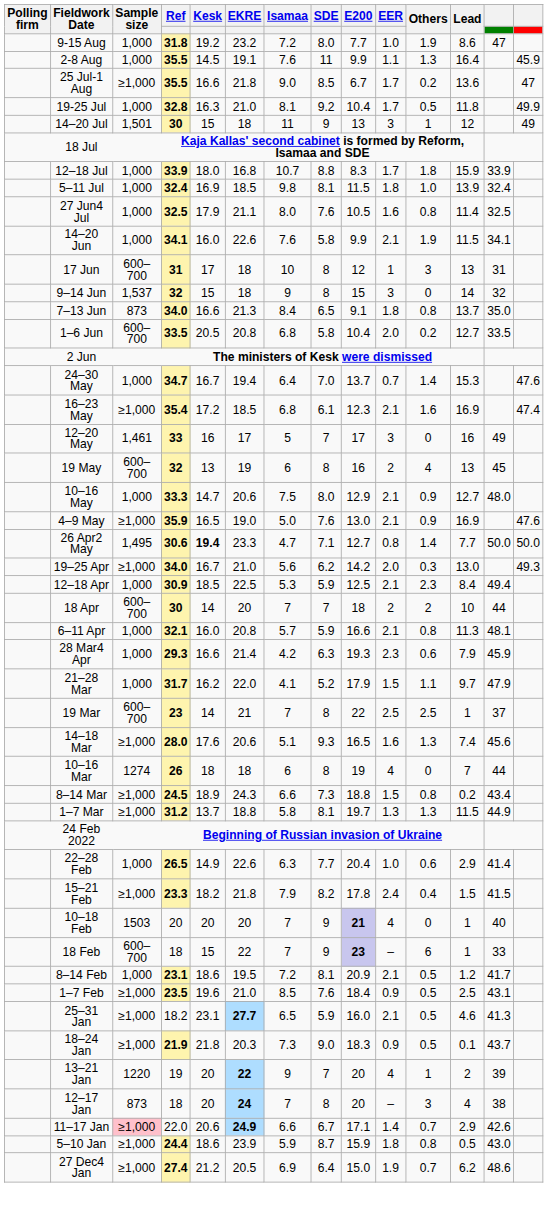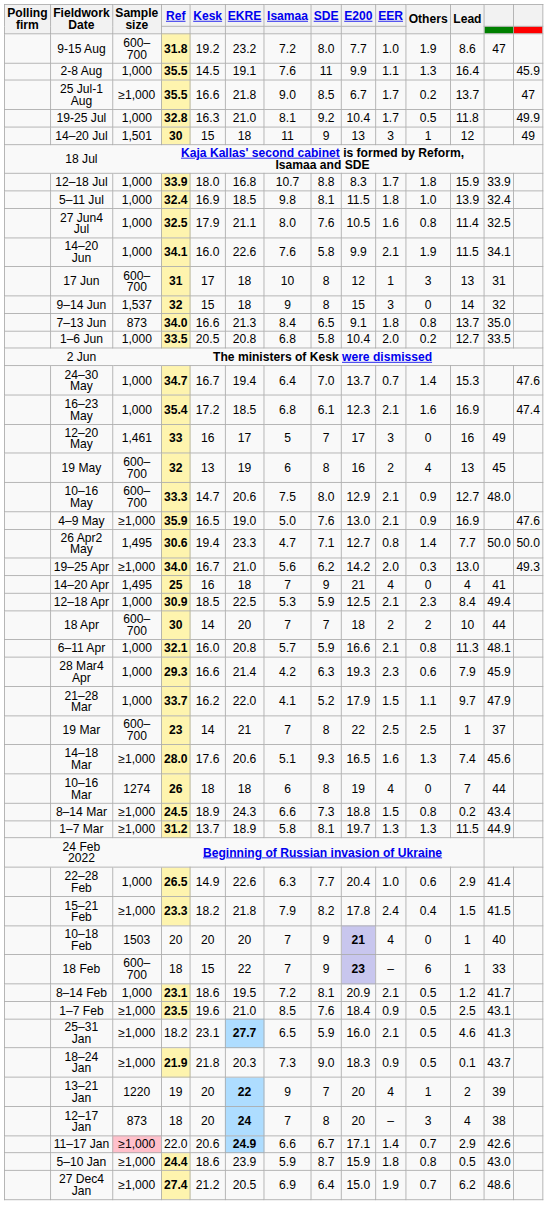9-15 Aug | Sample size: 1,000 -> 600–700
25 Jul-1 Aug | Lead: 13.6 -> 13.7
1–6 Jun | Sample size: 600–700 -> 1,000
16–23 May | Sample size: ≥1,000 -> 1,000
10–16 May | Sample size: 1,000 -> 600–700
26 Apr2 May | Kesk: bold -> normal
+ row: 14–20 Apr | 1,495 | 25 | 16 | 18 | 7 | 9 | 21 | 4 | 0 | 4 | 41
21–28 Mar | Ref: 31.7 -> 33.7
1–7 Mar | EKRE: 18.8 -> 18.9
